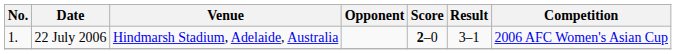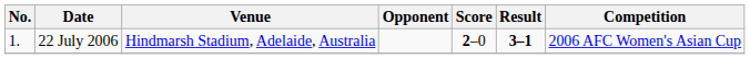22 July 2006 | Result: normal -> bold
